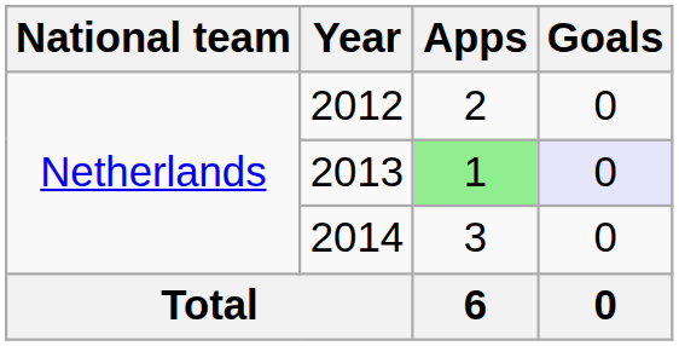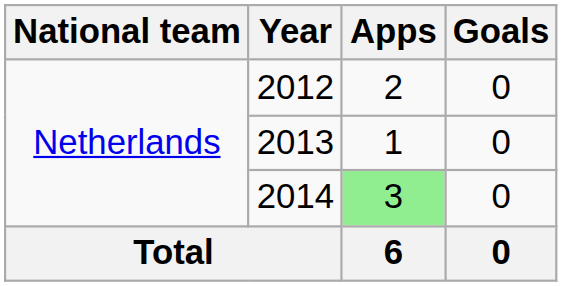2013 | Apps: lightgreen background -> no background
2013 | Goals: lavender background -> no background
2014 | Apps: no background -> lightgreen background
